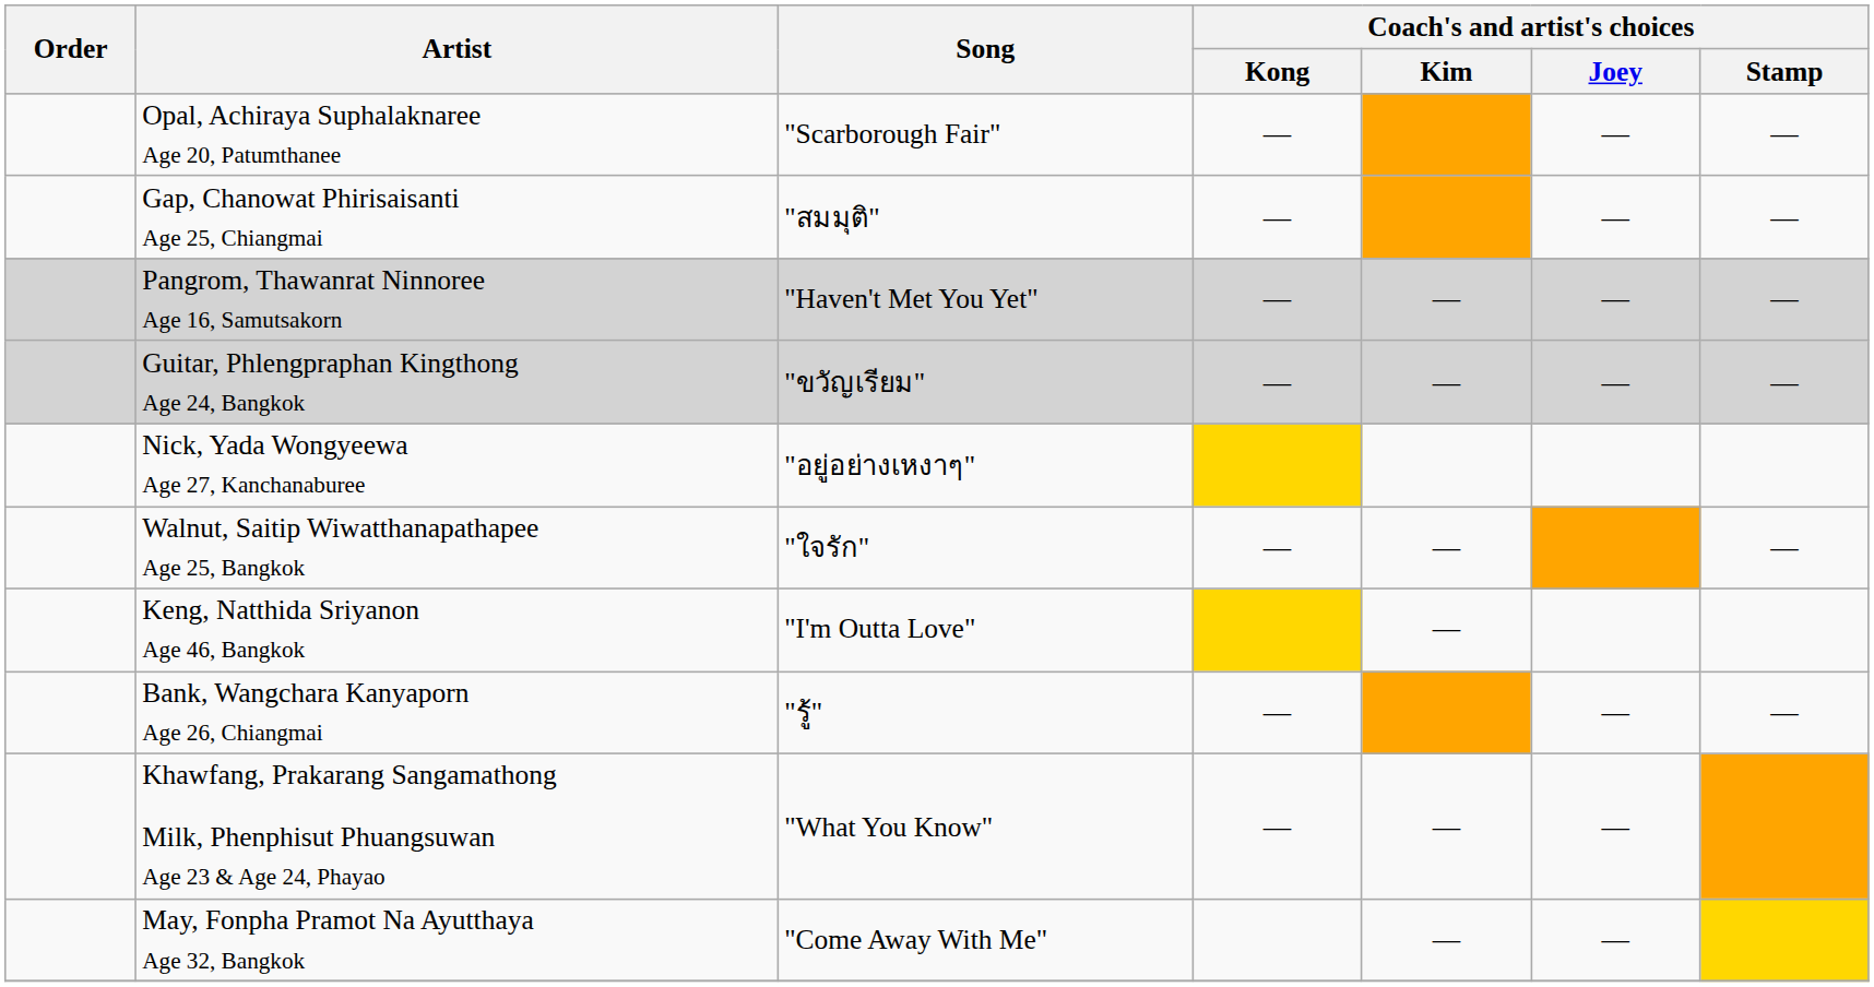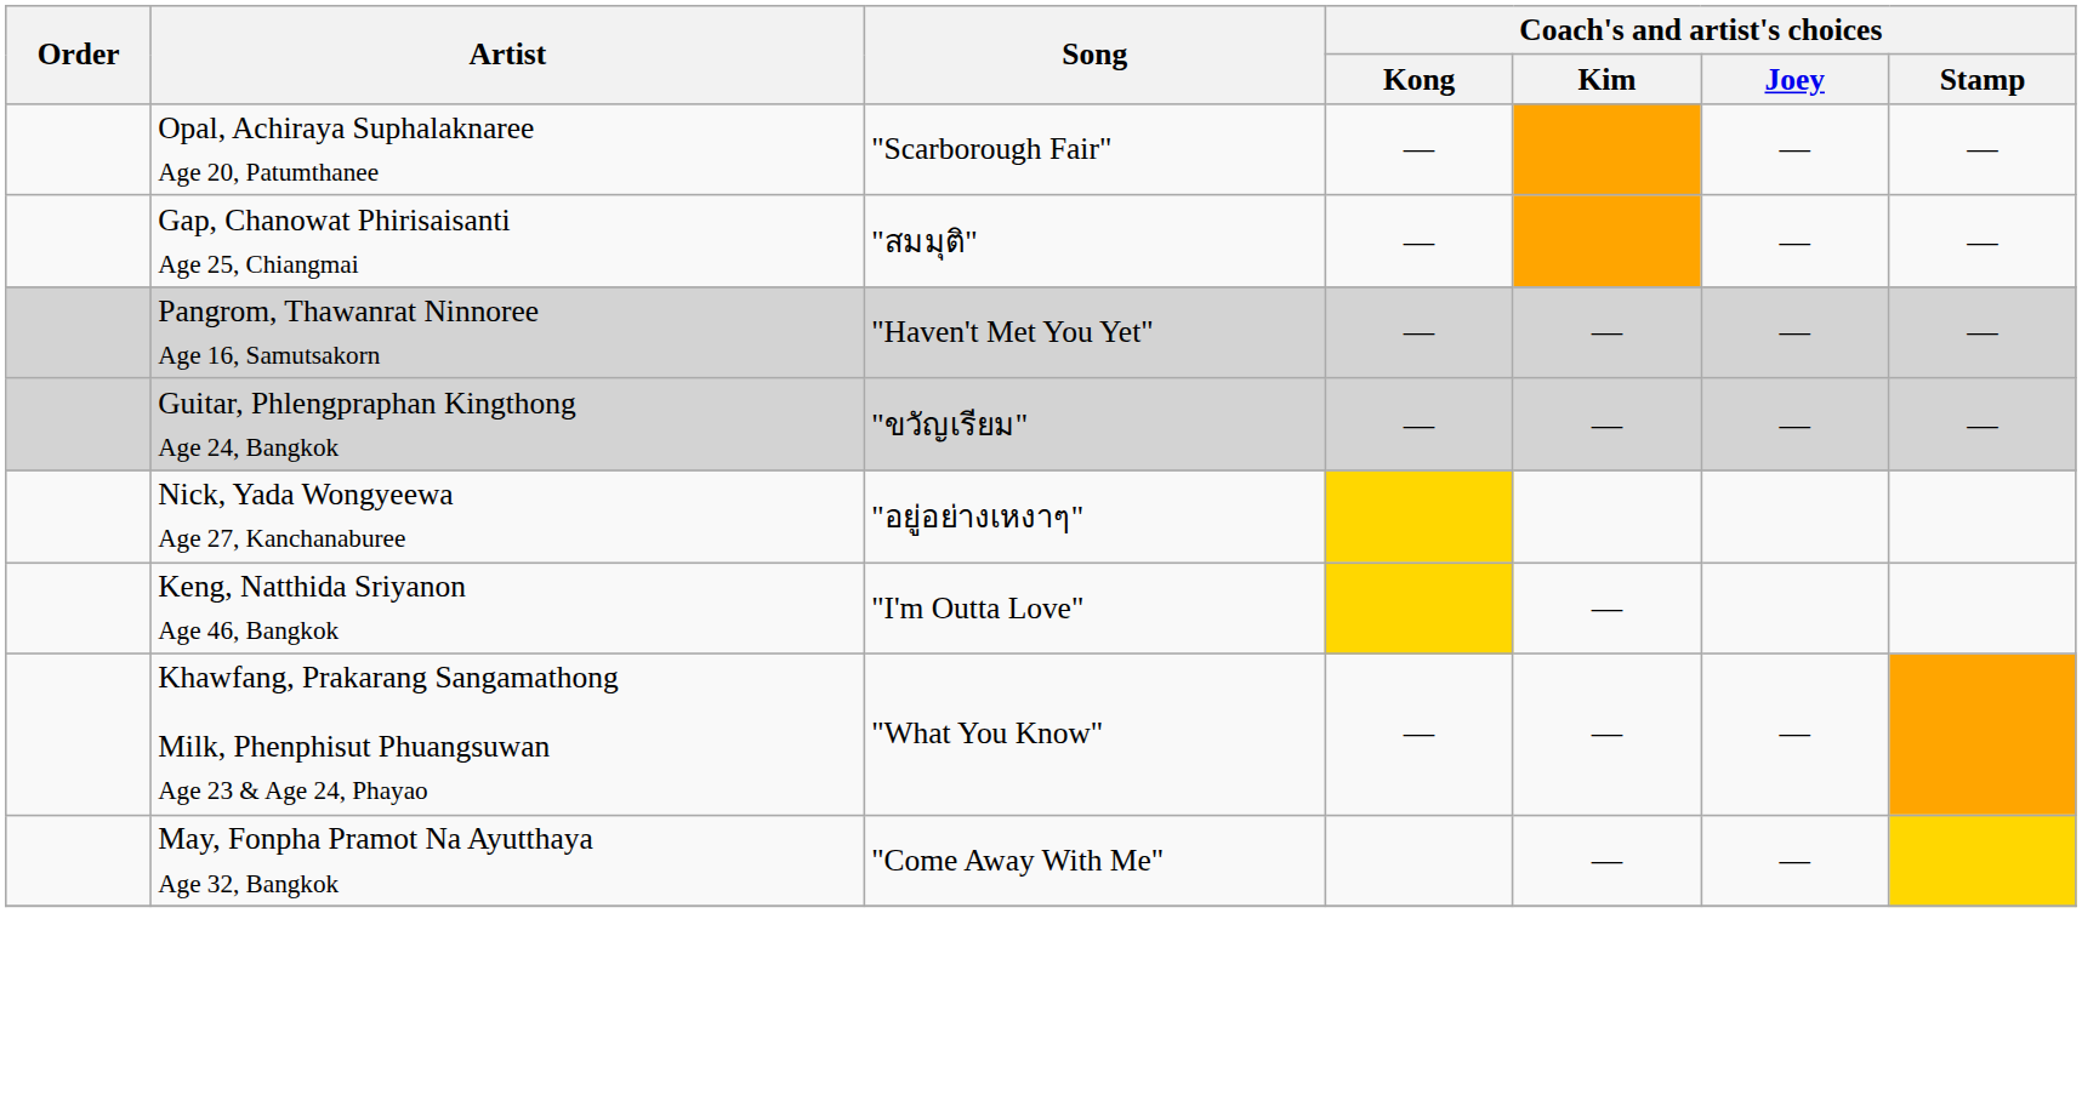- row: Walnut, Saitip Wiwatthanapathapee Age 25, Bangkok | "ใจรัก" | — | — | —
- row: Bank, Wangchara Kanyaporn Age 26, Chiangmai | "รู้" | — | — | —
